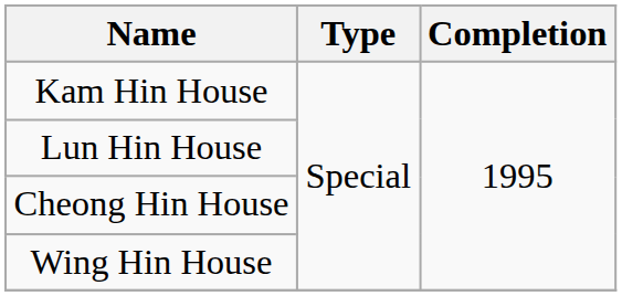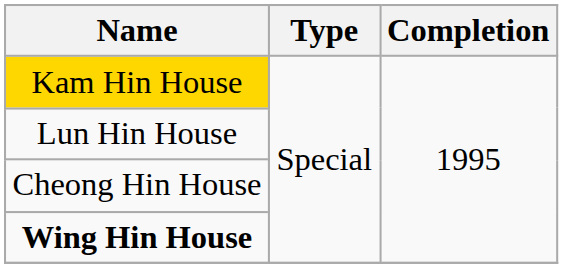Kam Hin House | Name: no background -> gold background
Wing Hin House | Name: normal -> bold
